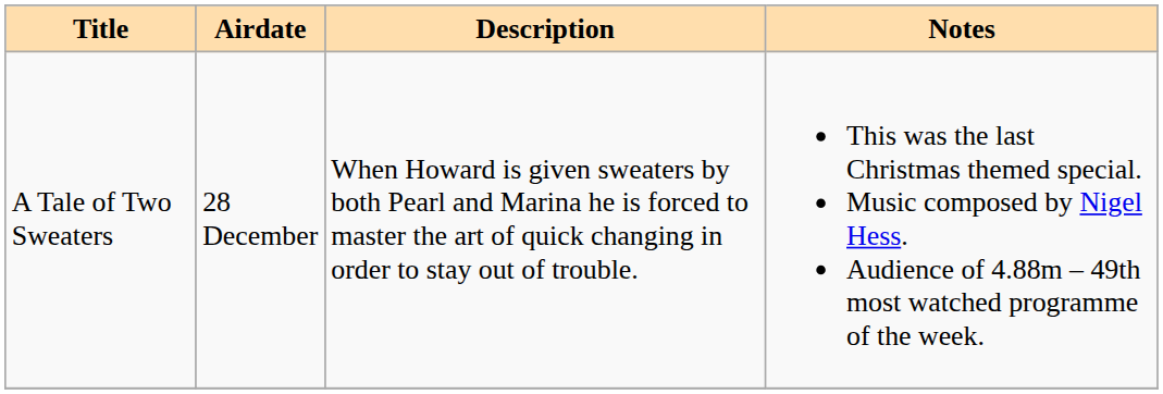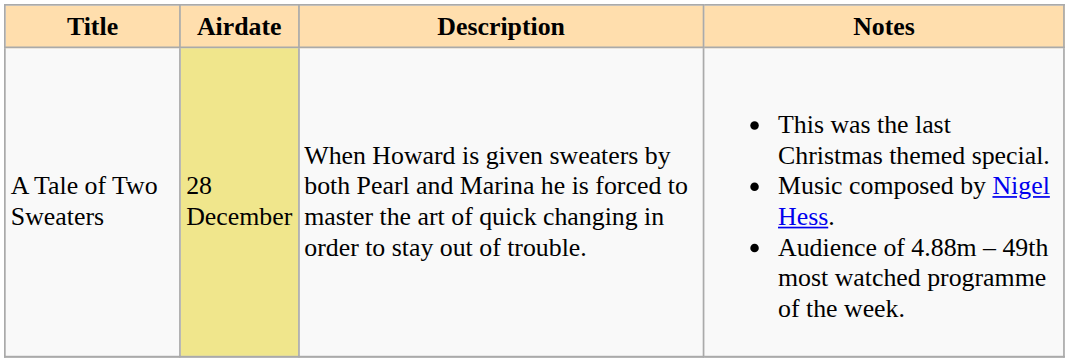A Tale of Two Sweaters | Airdate: no background -> khaki background
